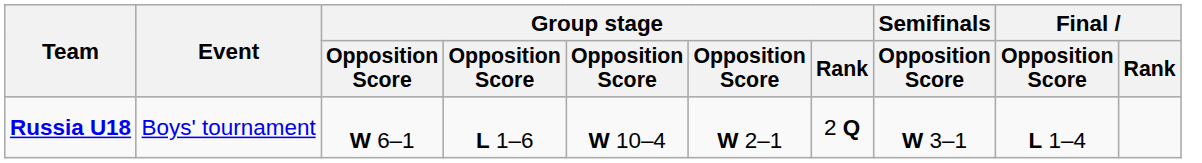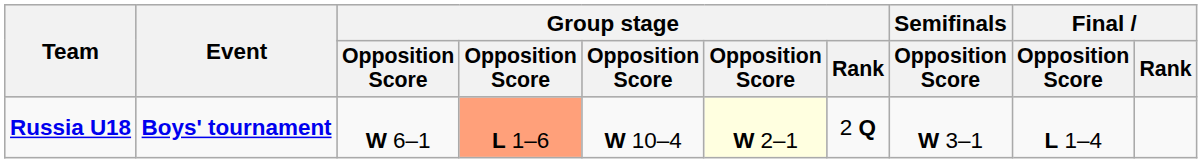Russia U18 | Event: normal -> bold
Russia U18 | column 4: no background -> lightsalmon background
Russia U18 | column 6: no background -> lightyellow background
